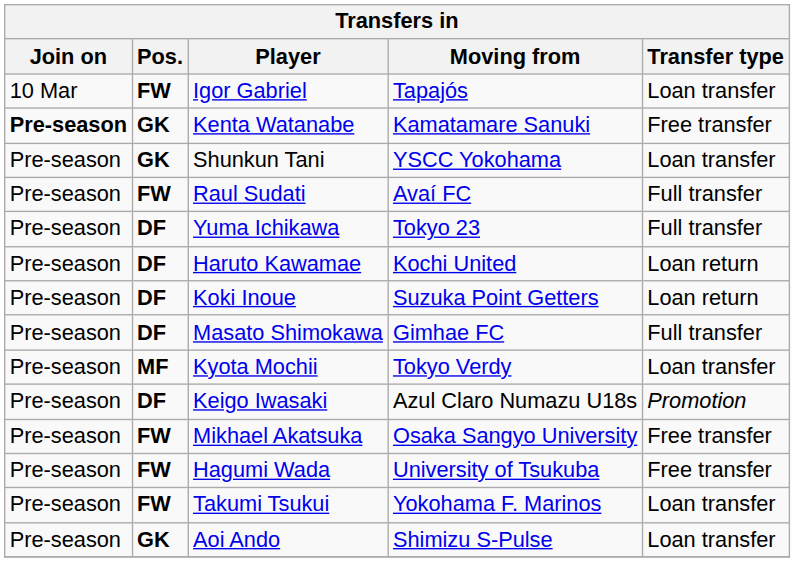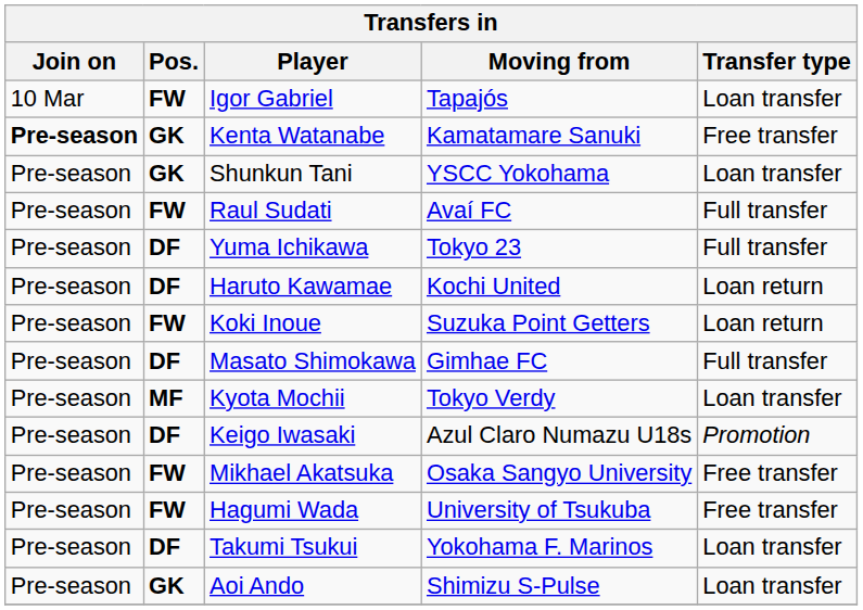Koki Inoue | Pos.: DF -> FW
Takumi Tsukui | Pos.: FW -> DF
